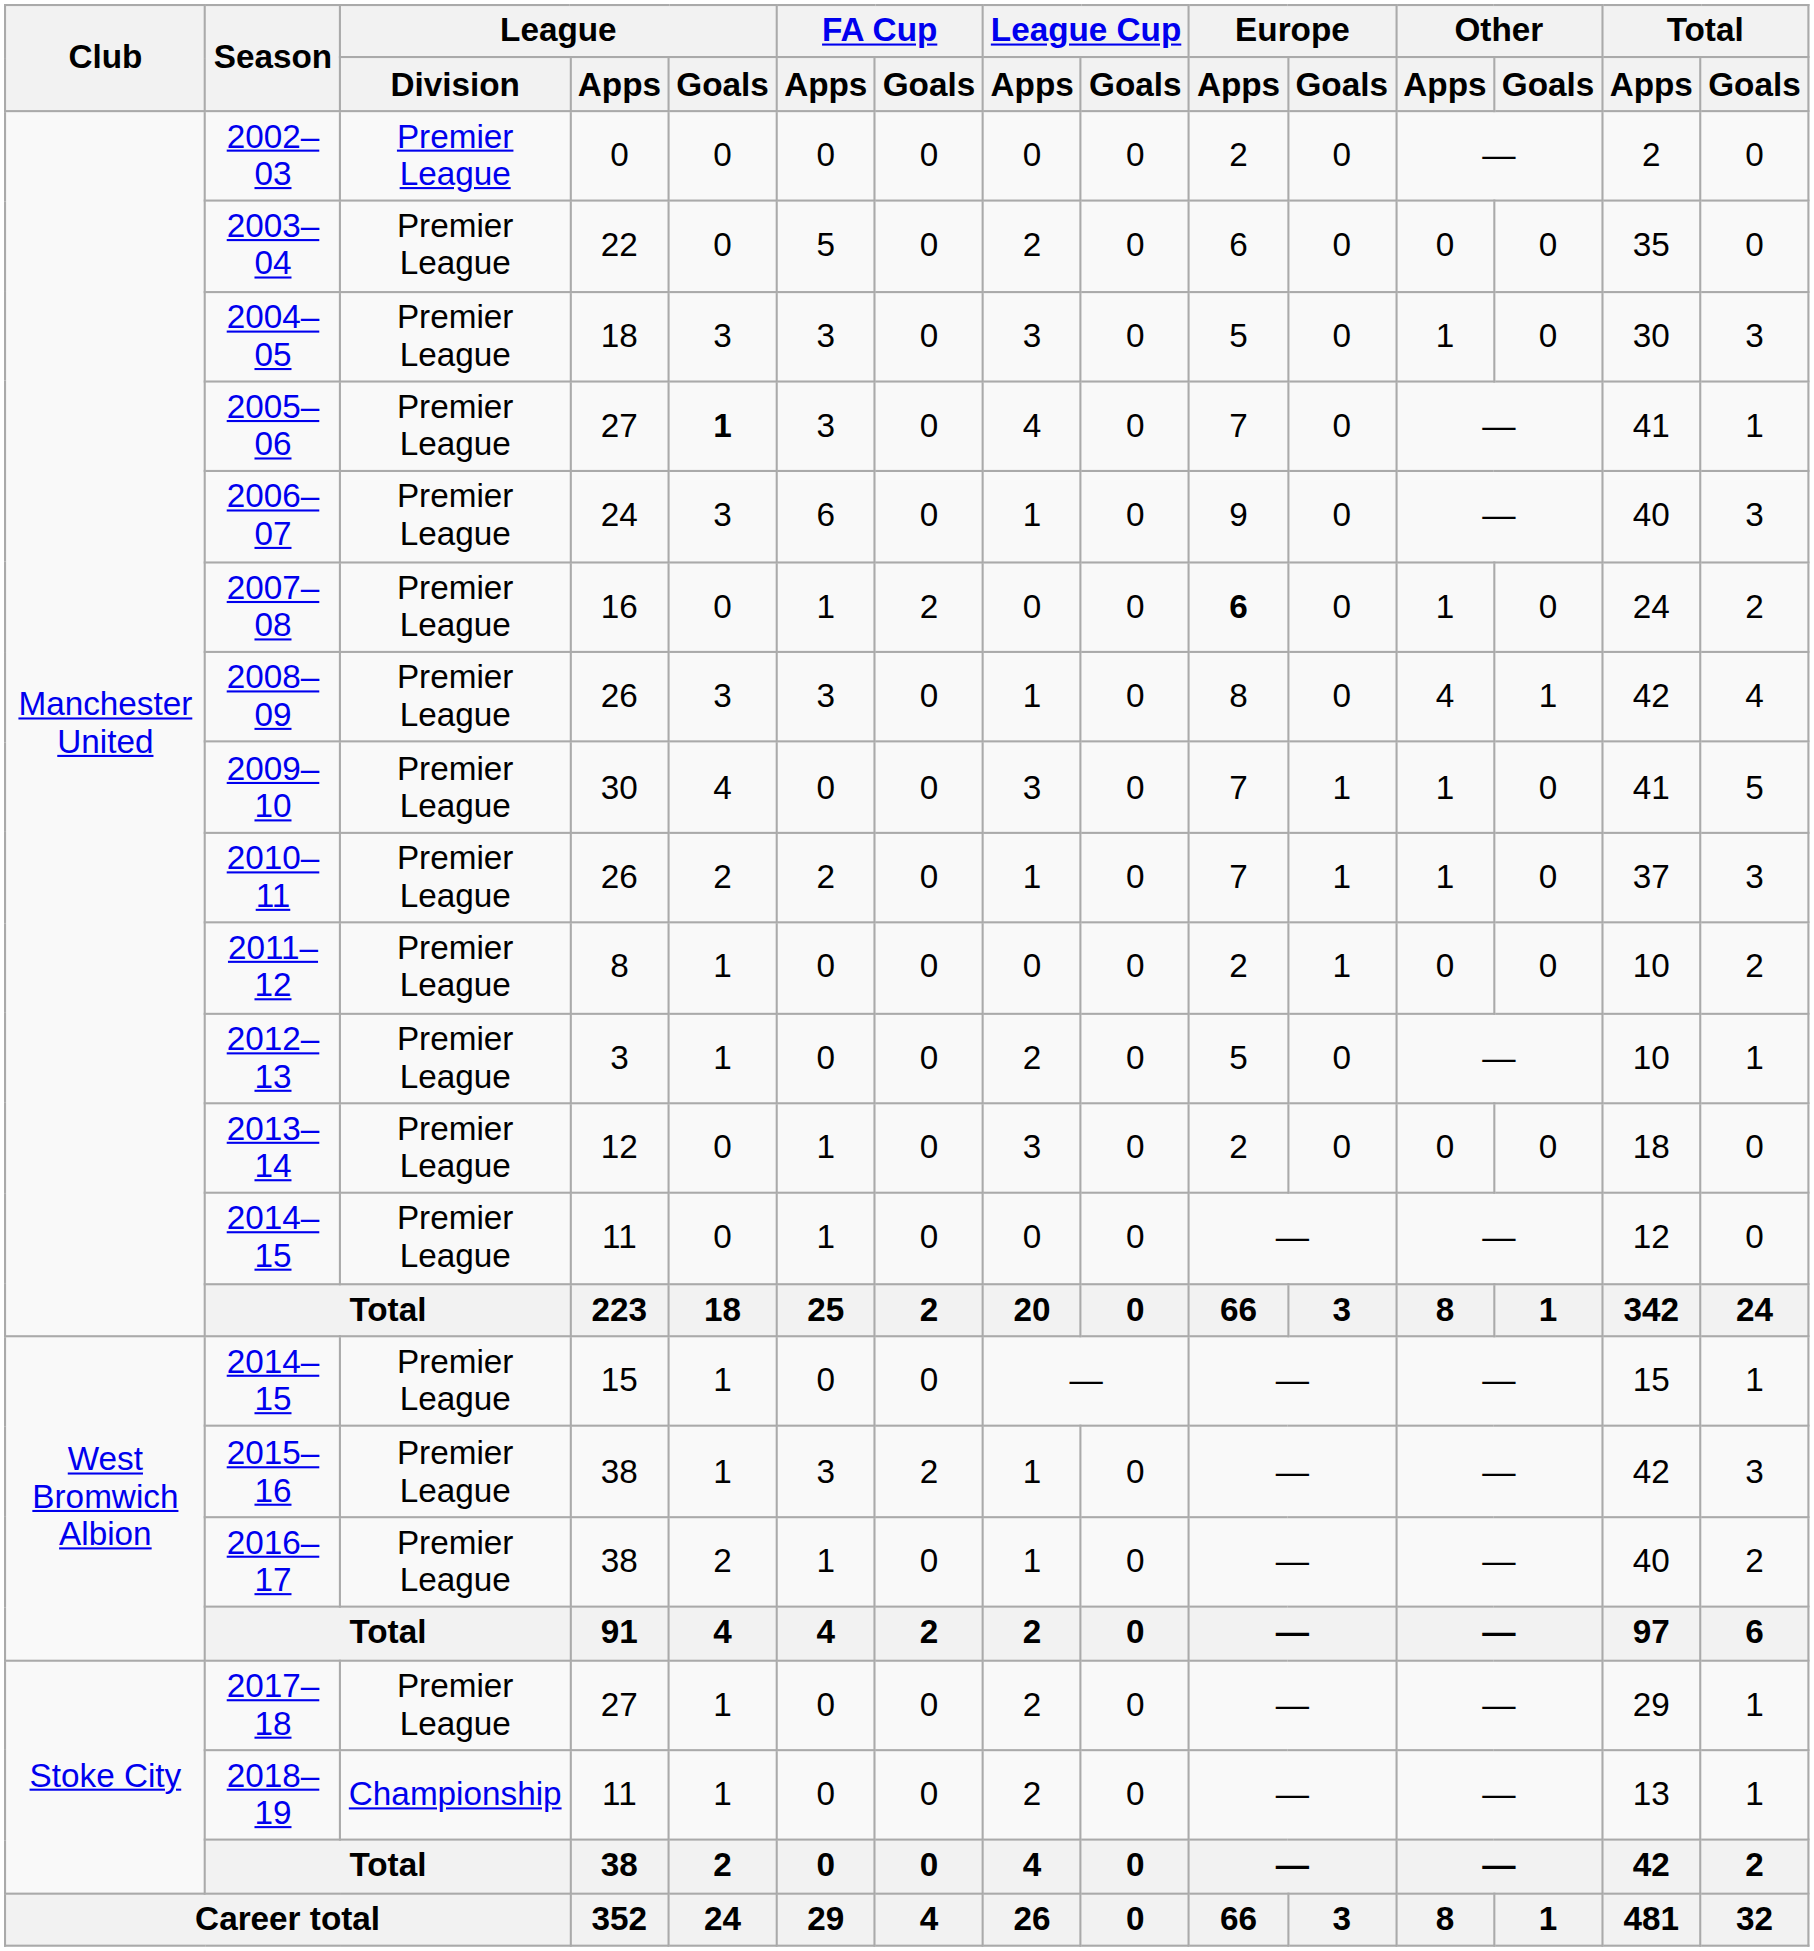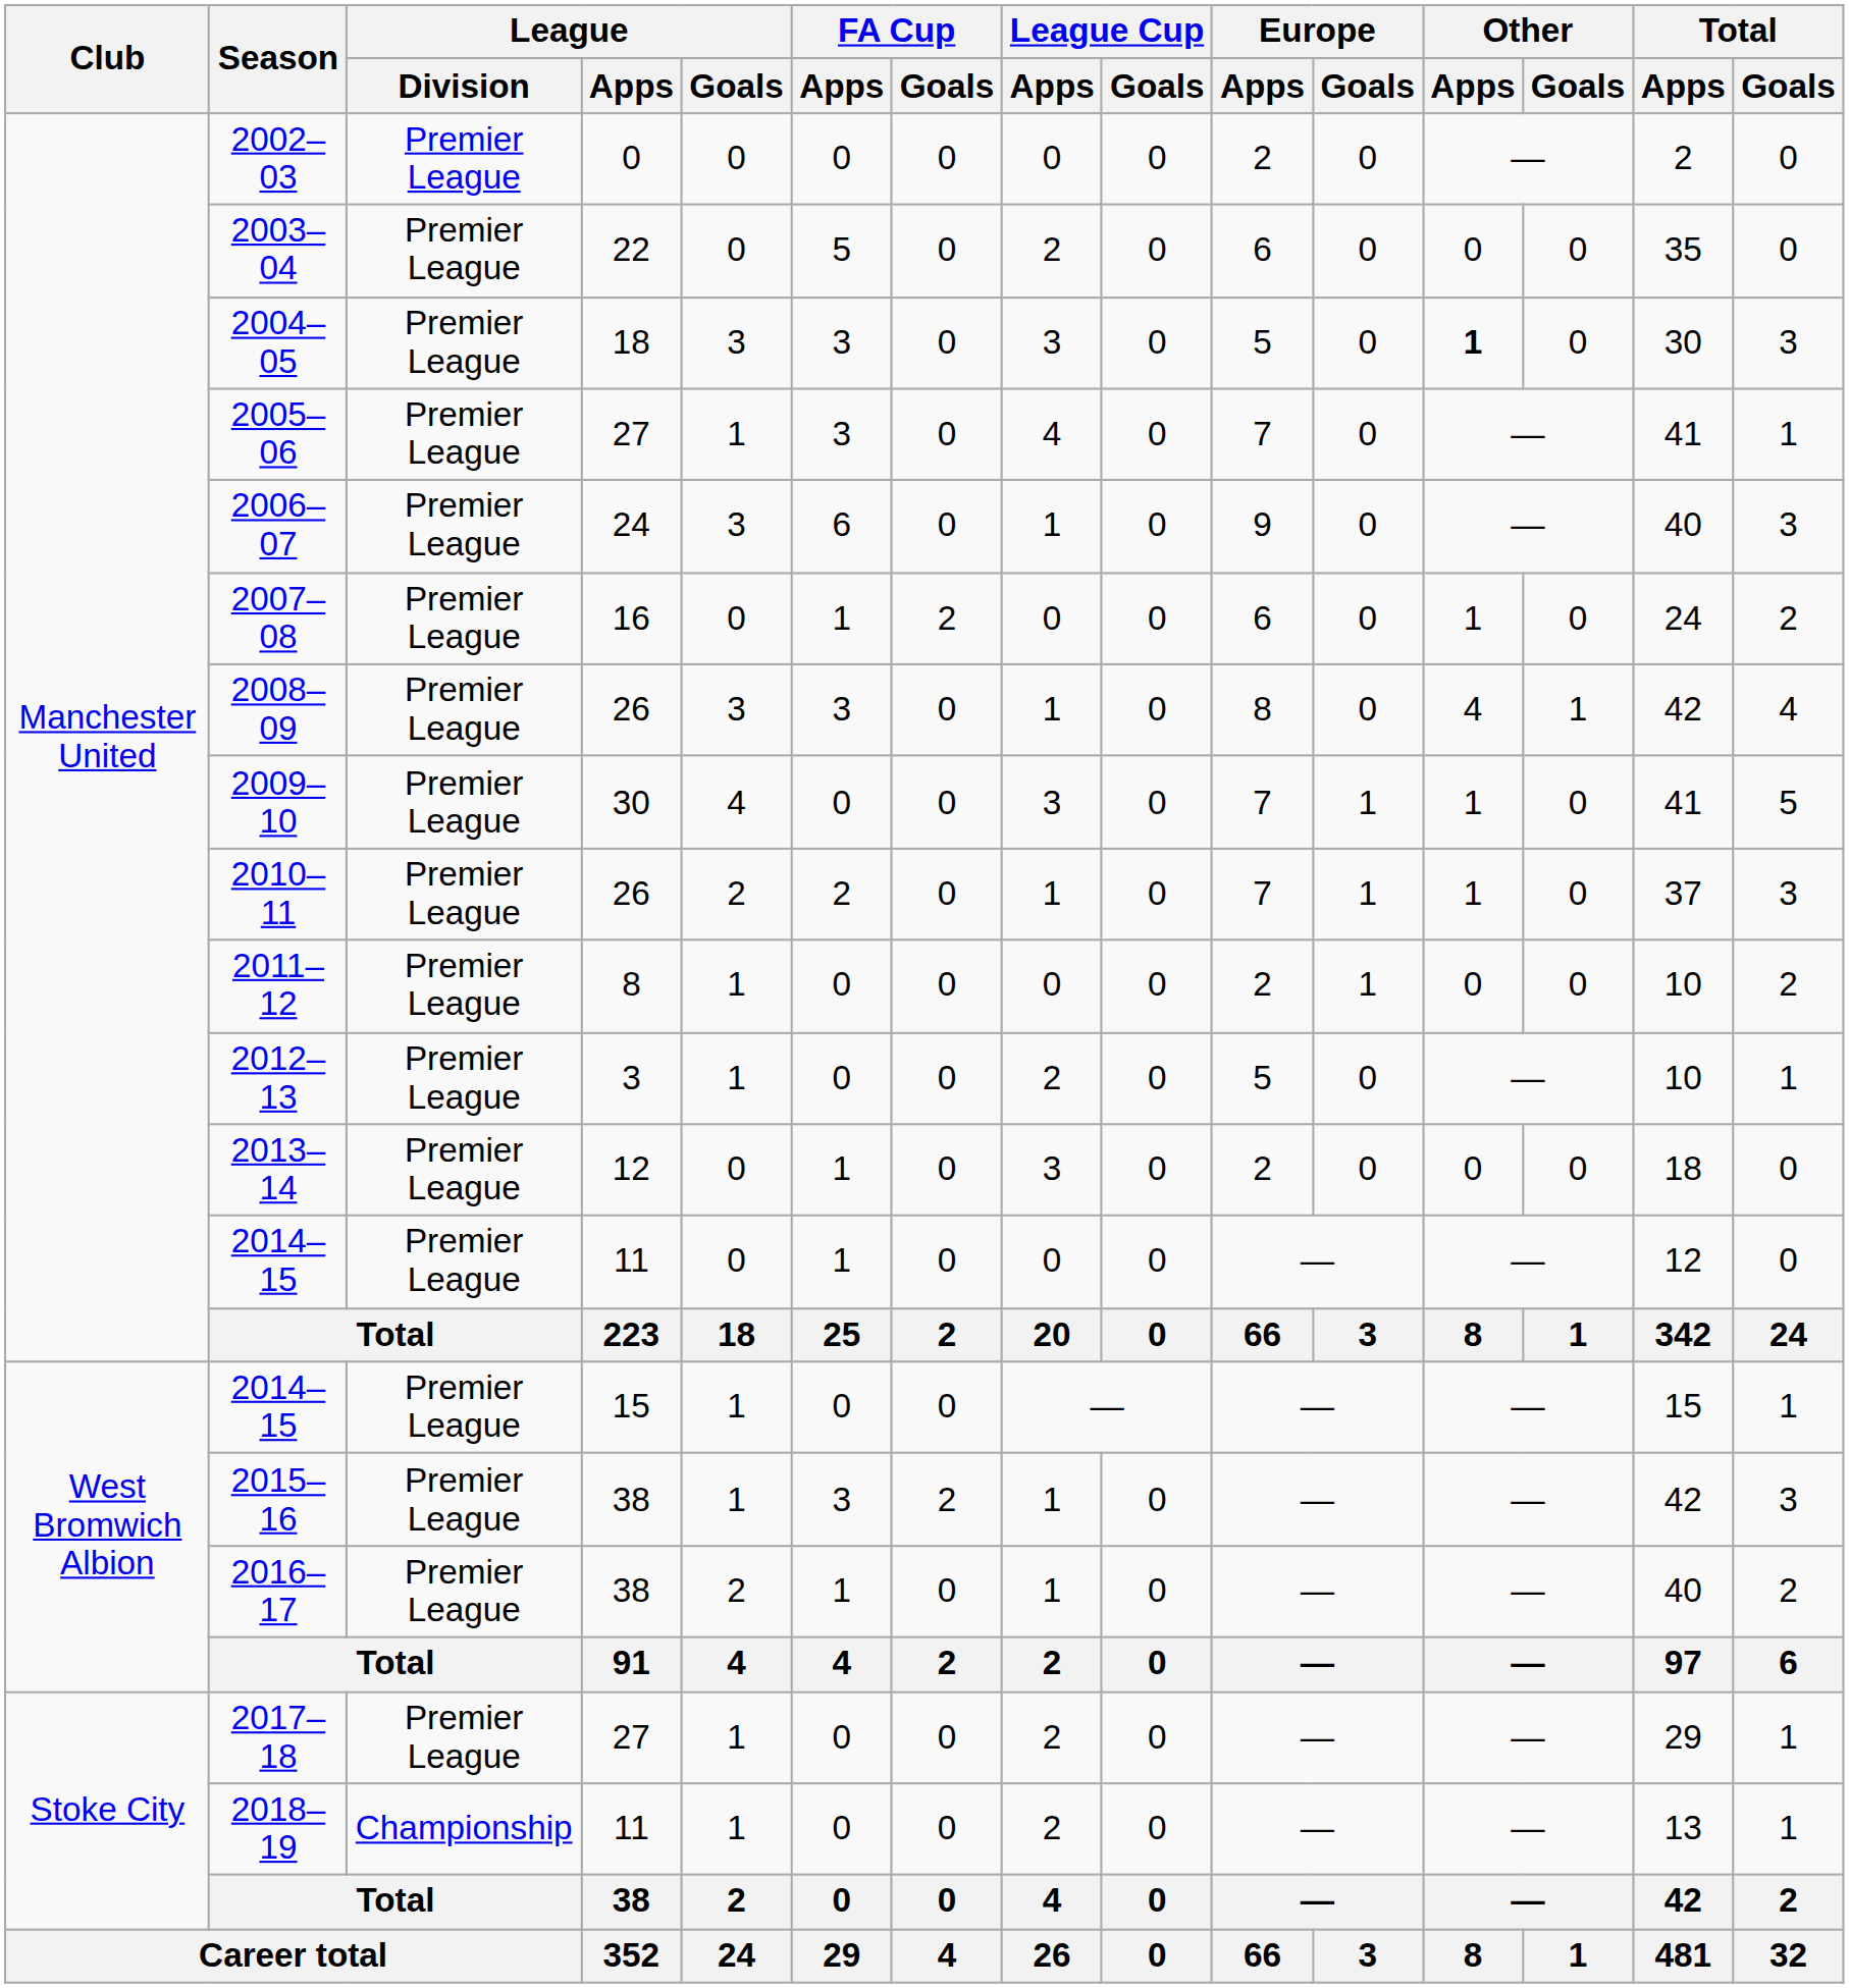2004–05 | Other / Apps: normal -> bold
2005–06 | League / Goals: bold -> normal
2007–08 | Europe / Apps: bold -> normal
